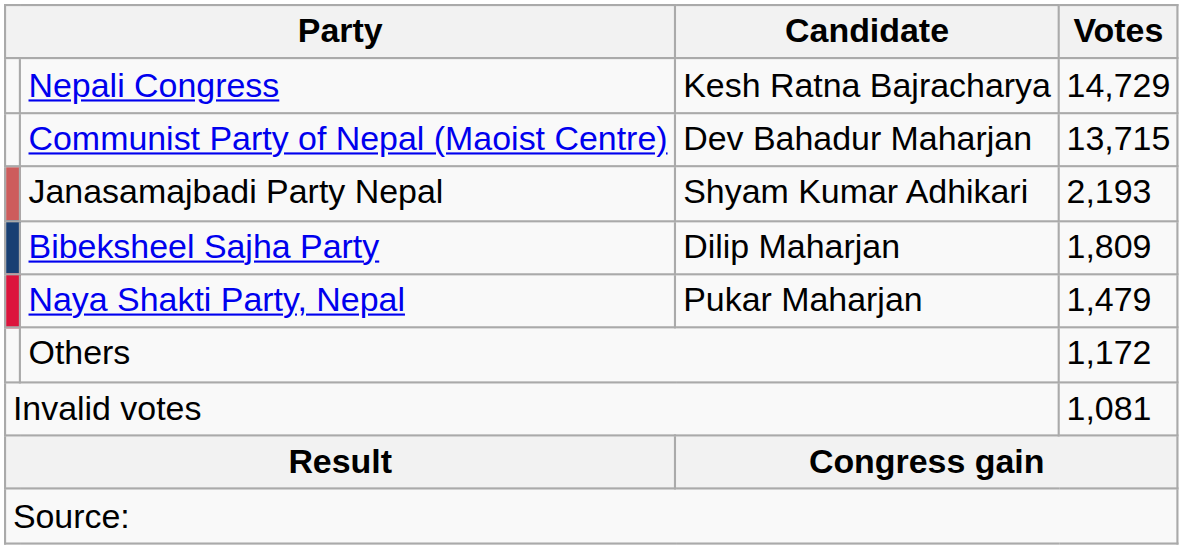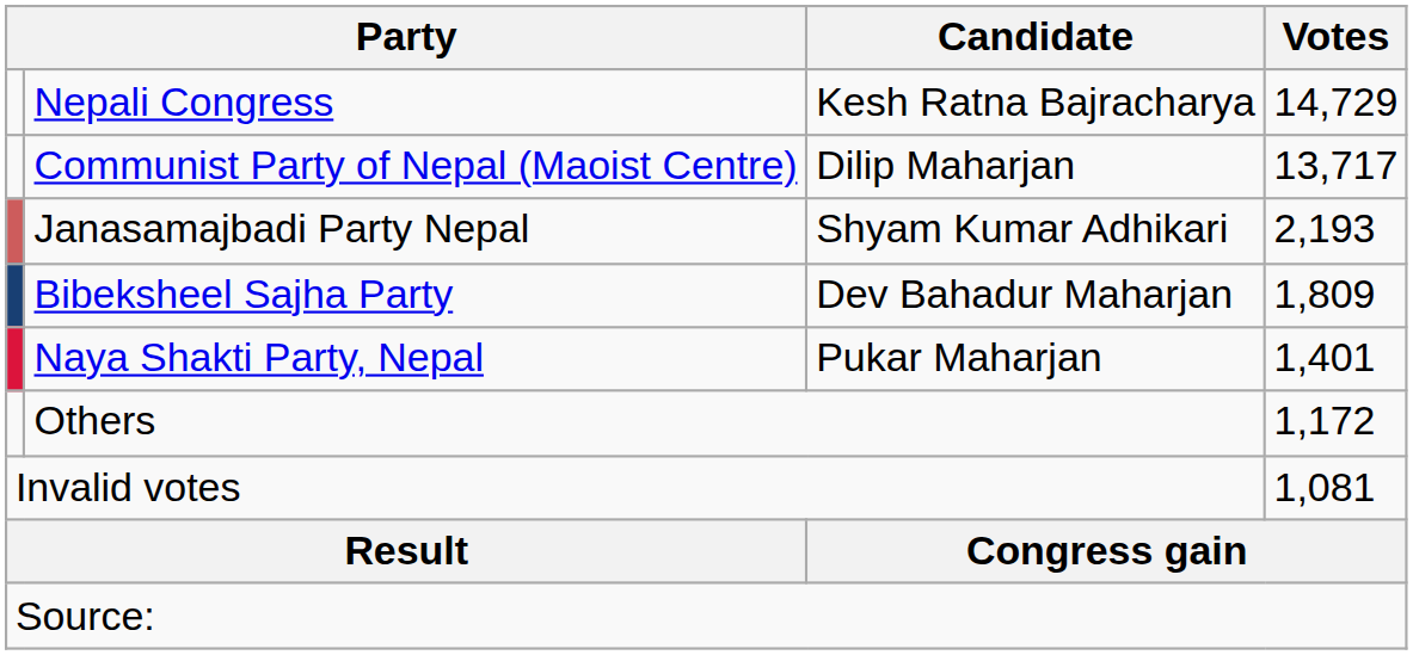Communist Party of Nepal (Maoist Centre) | Candidate: Dev Bahadur Maharjan -> Dilip Maharjan
Communist Party of Nepal (Maoist Centre) | Votes: 13,715 -> 13,717
Bibeksheel Sajha Party | Candidate: Dilip Maharjan -> Dev Bahadur Maharjan
Naya Shakti Party, Nepal | Votes: 1,479 -> 1,401
